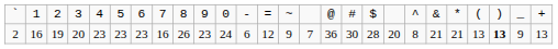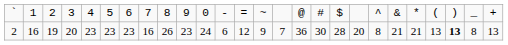row 2 | column 25: 9 -> 8
